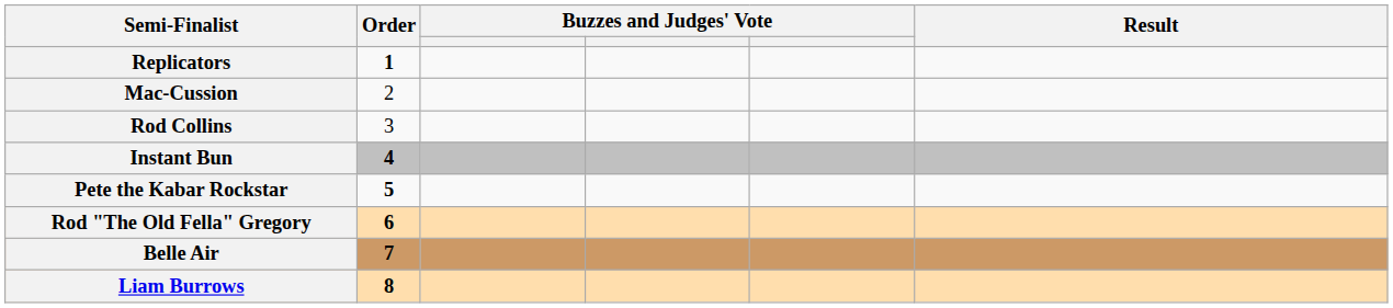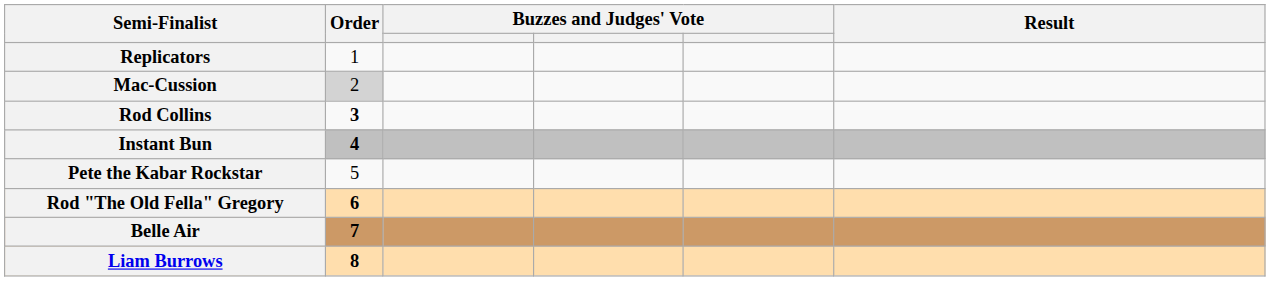Replicators | Order: bold -> normal
Mac-Cussion | Order: no background -> lightgrey background
Rod Collins | Order: normal -> bold
Pete the Kabar Rockstar | Order: bold -> normal
